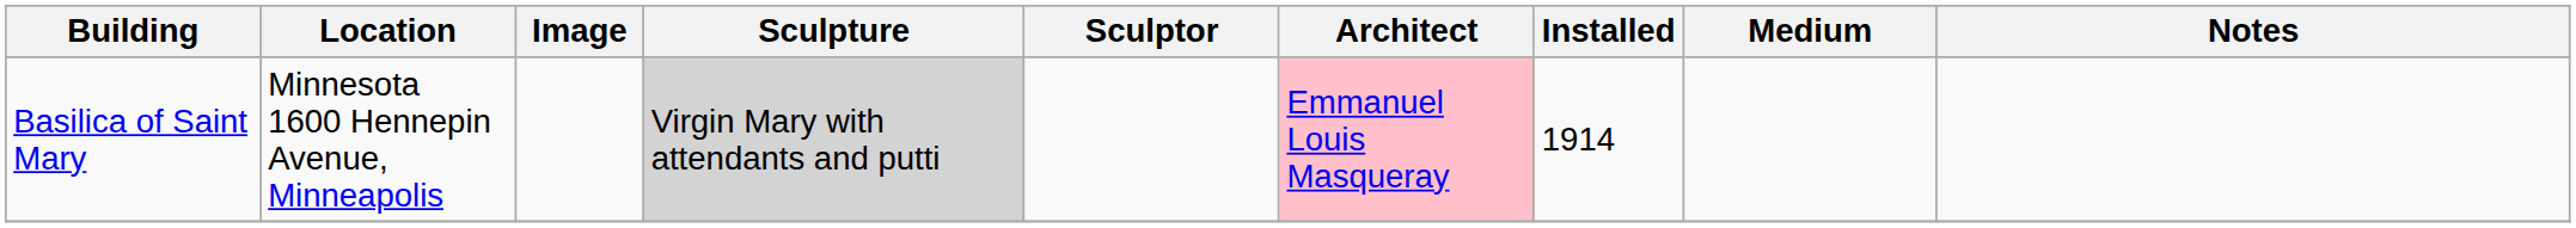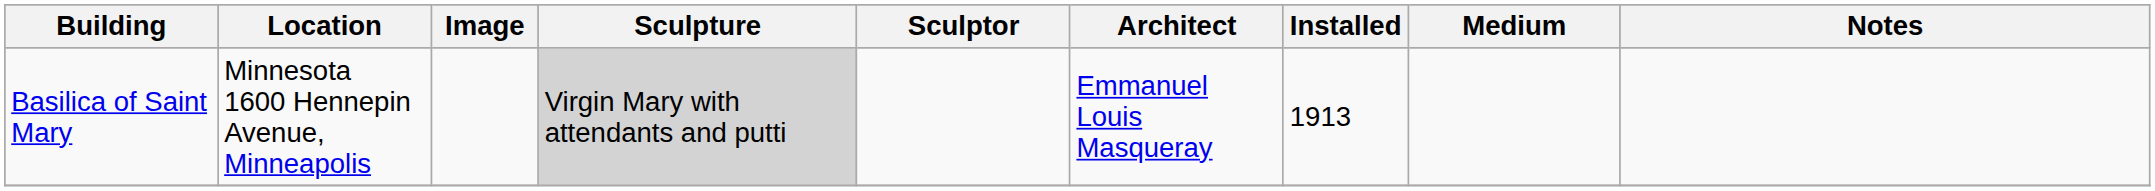Basilica of Saint Mary | Architect: pink background -> no background
Basilica of Saint Mary | Installed: 1914 -> 1913
